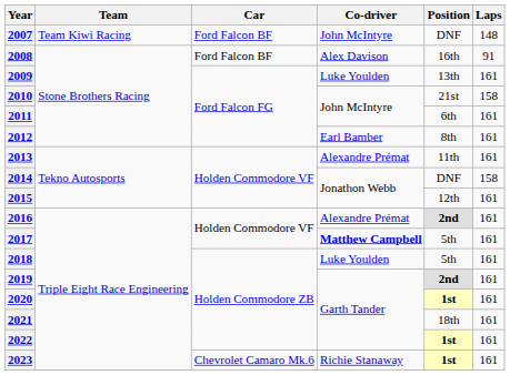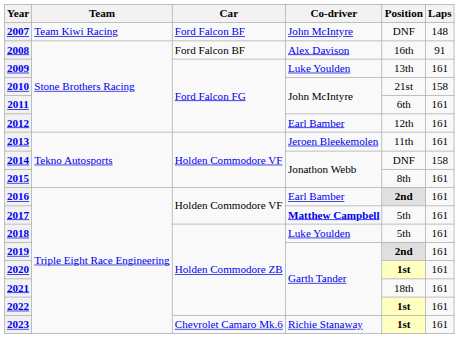2012 | Position: 8th -> 12th
2013 | Co-driver: Alexandre Prémat -> Jeroen Bleekemolen
2015 | Position: 12th -> 8th
2016 | Co-driver: Alexandre Prémat -> Earl Bamber
